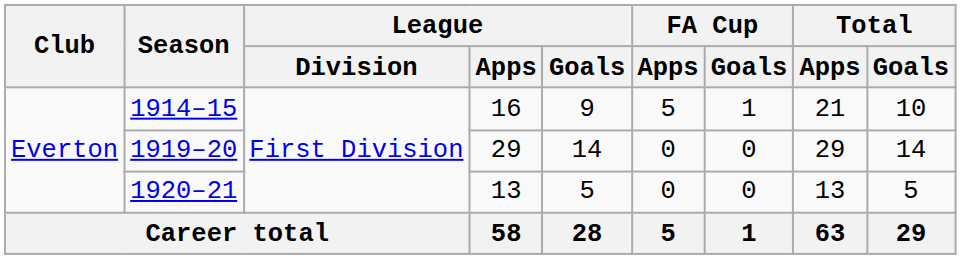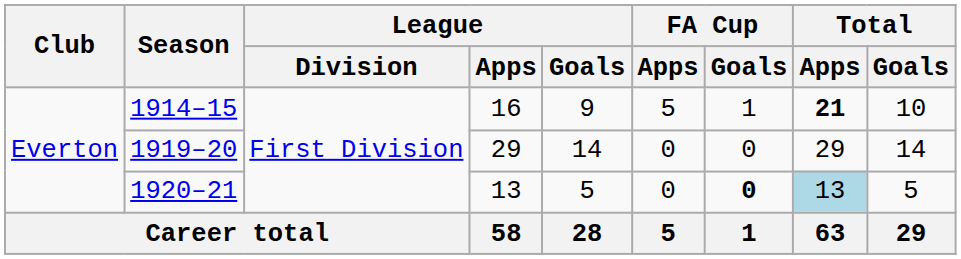1914–15 | Total / Apps: normal -> bold
1920–21 | FA Cup / Goals: normal -> bold
1920–21 | Total / Apps: no background -> lightblue background
